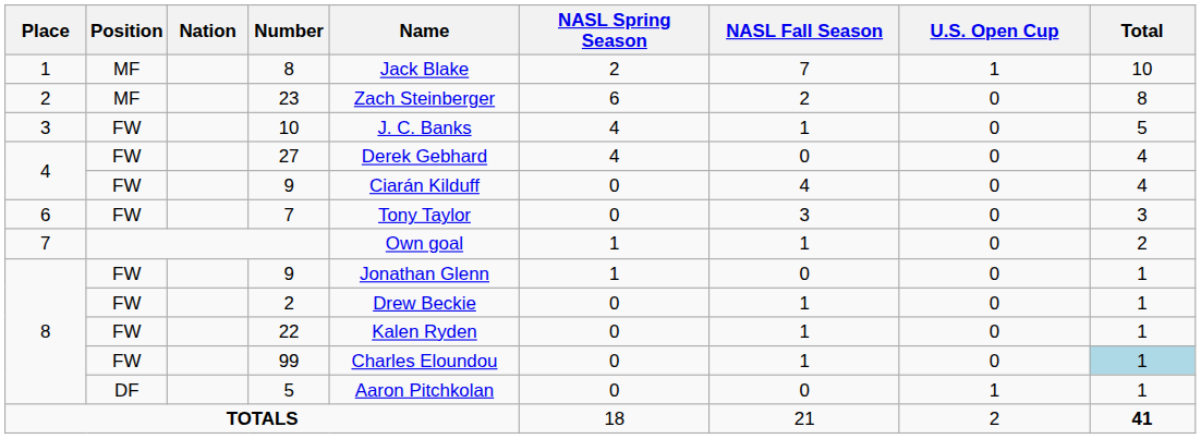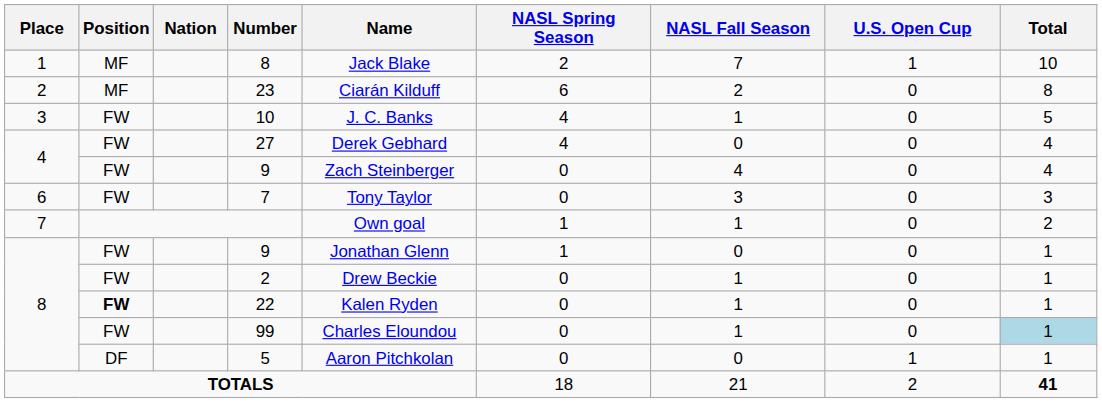23 | Name: Zach Steinberger -> Ciarán Kilduff
4 / 9 | Name: Ciarán Kilduff -> Zach Steinberger
22 | Position: normal -> bold
